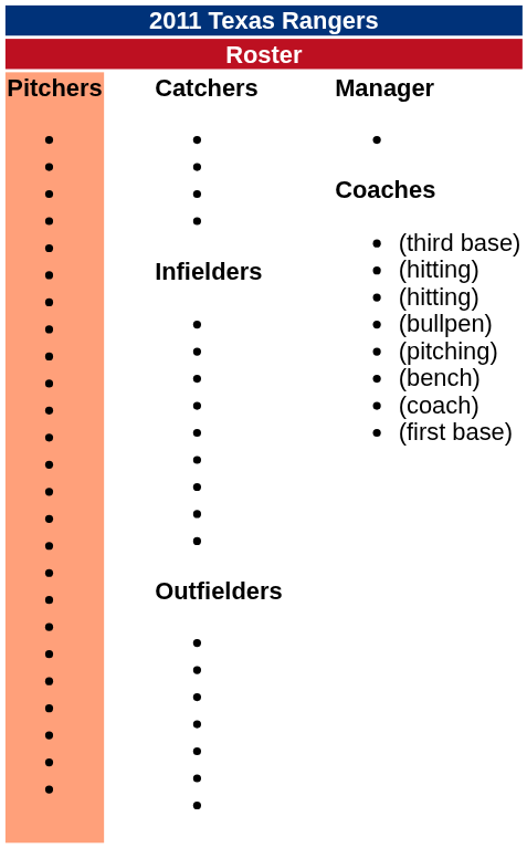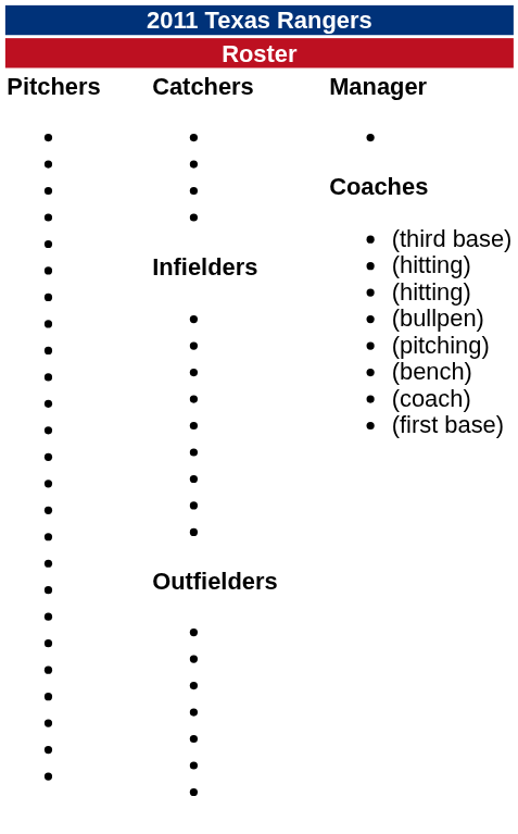Pitchers | column 1: lightsalmon background -> no background
